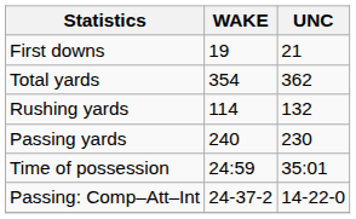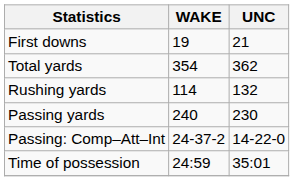rows swapped: Passing: Comp–Att–Int <-> Time of possession
